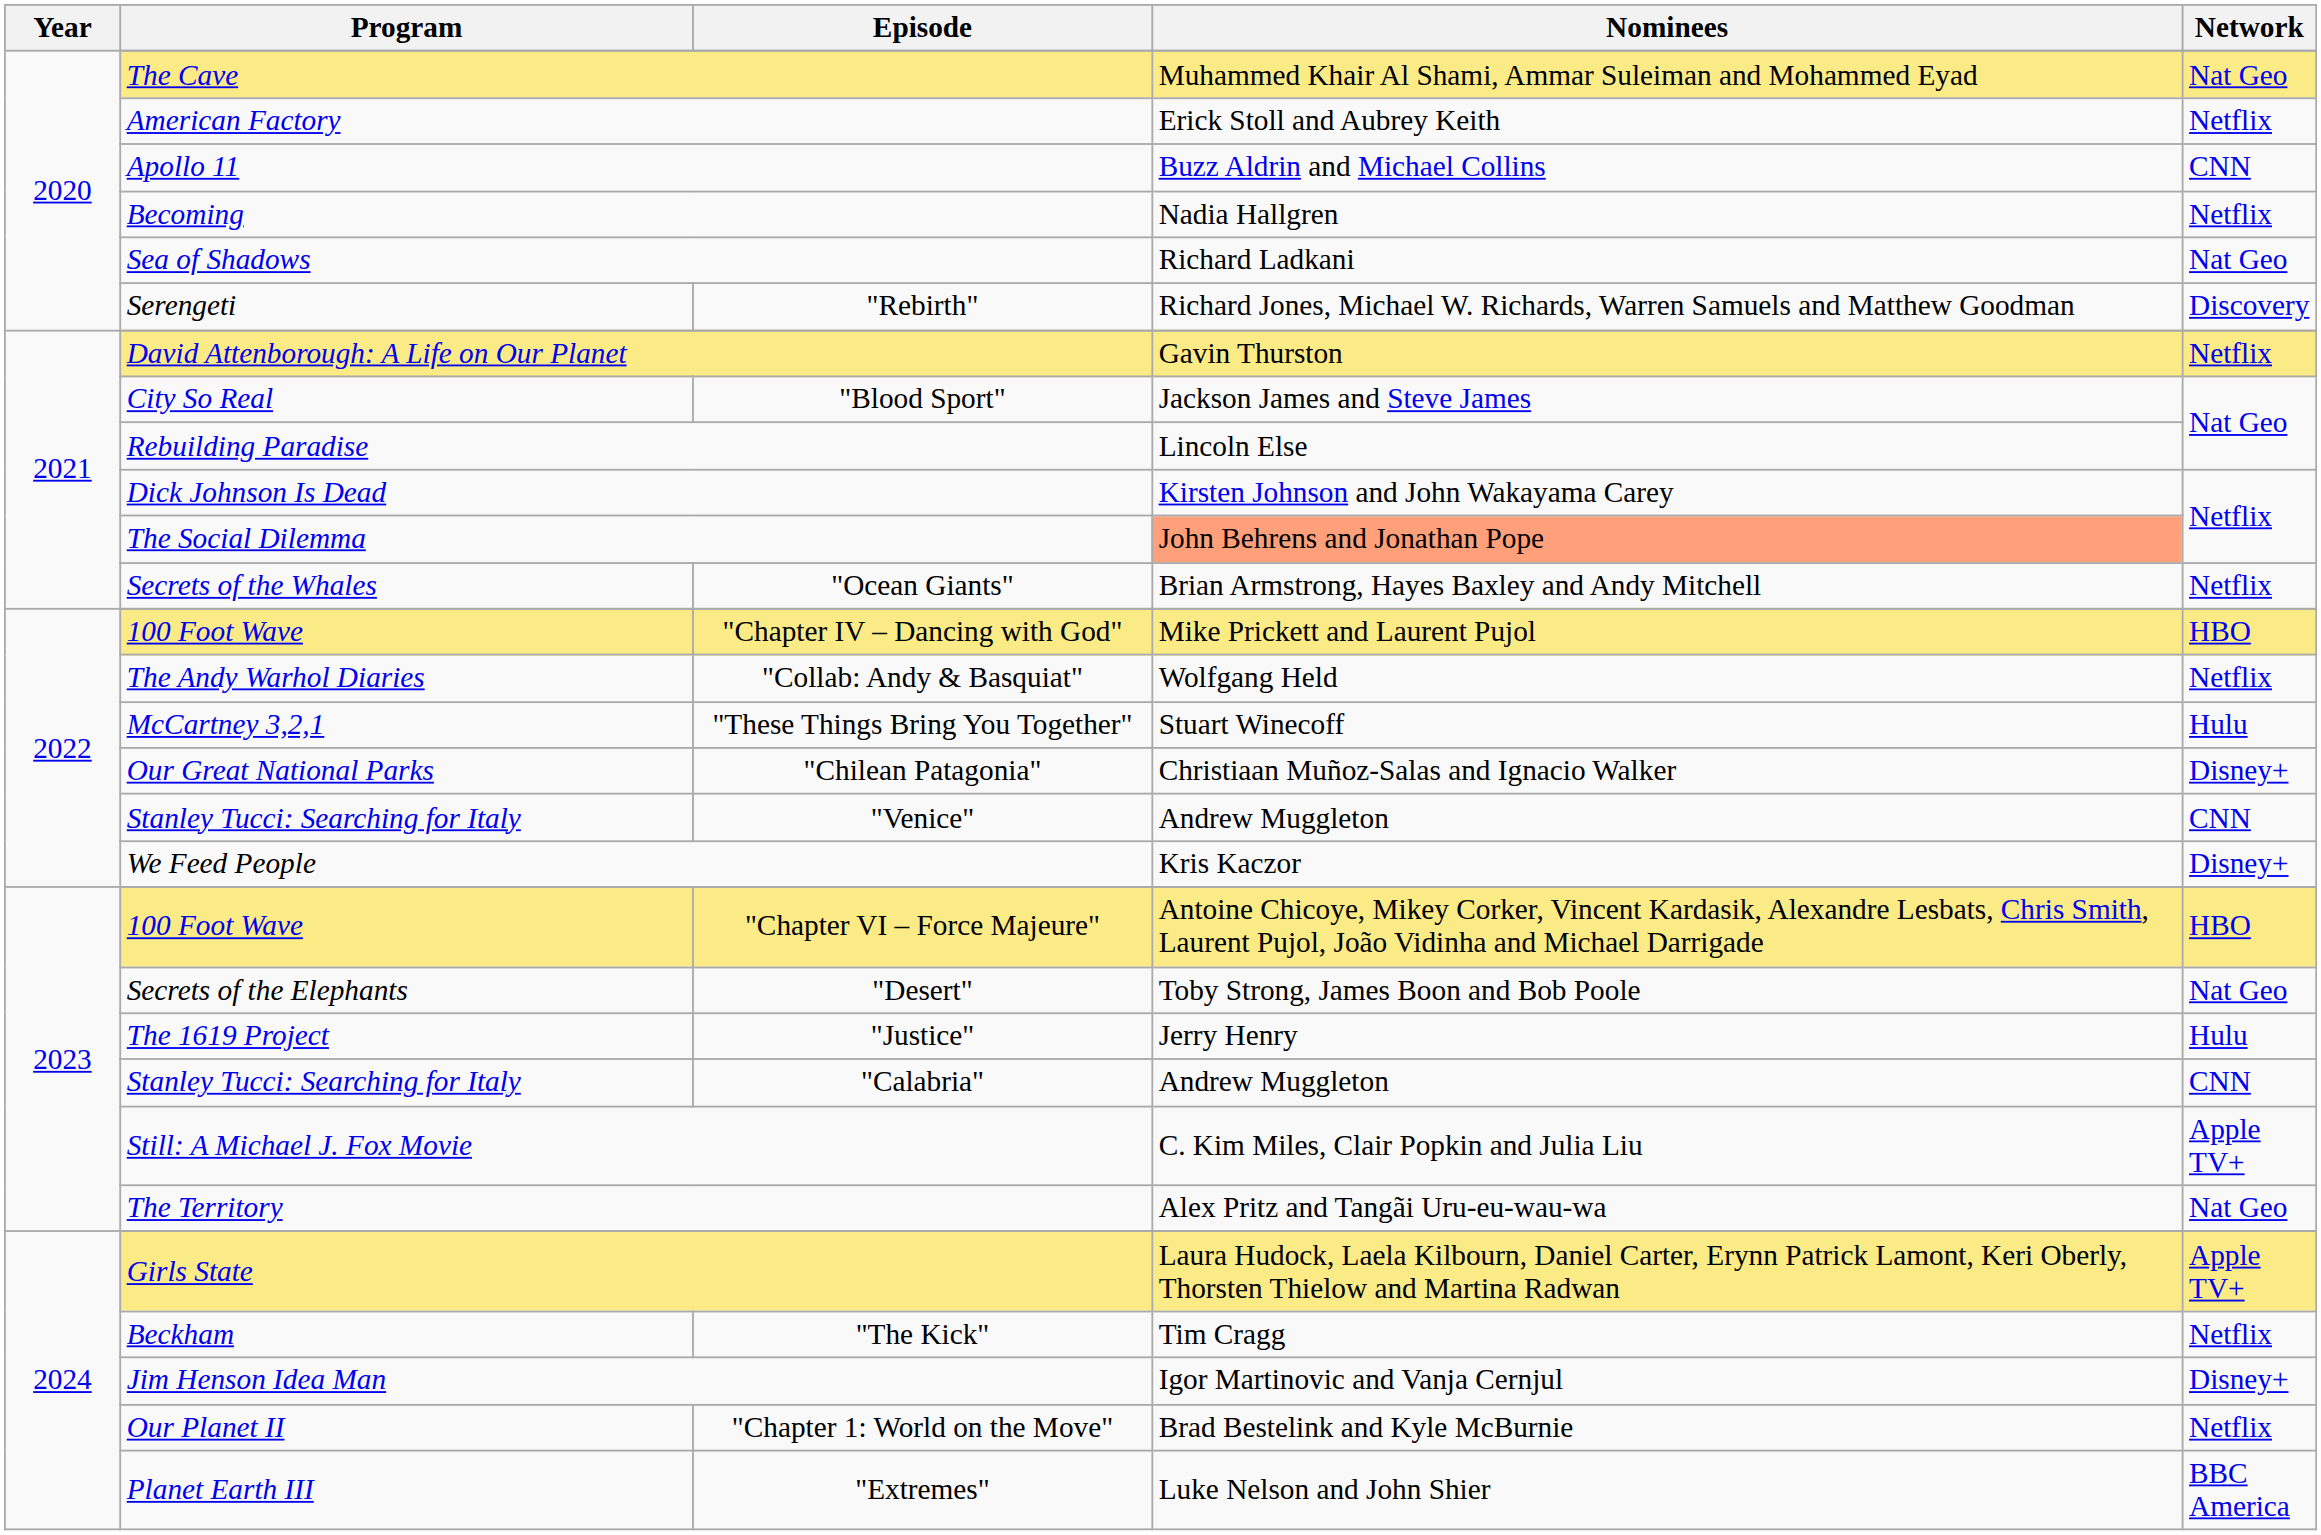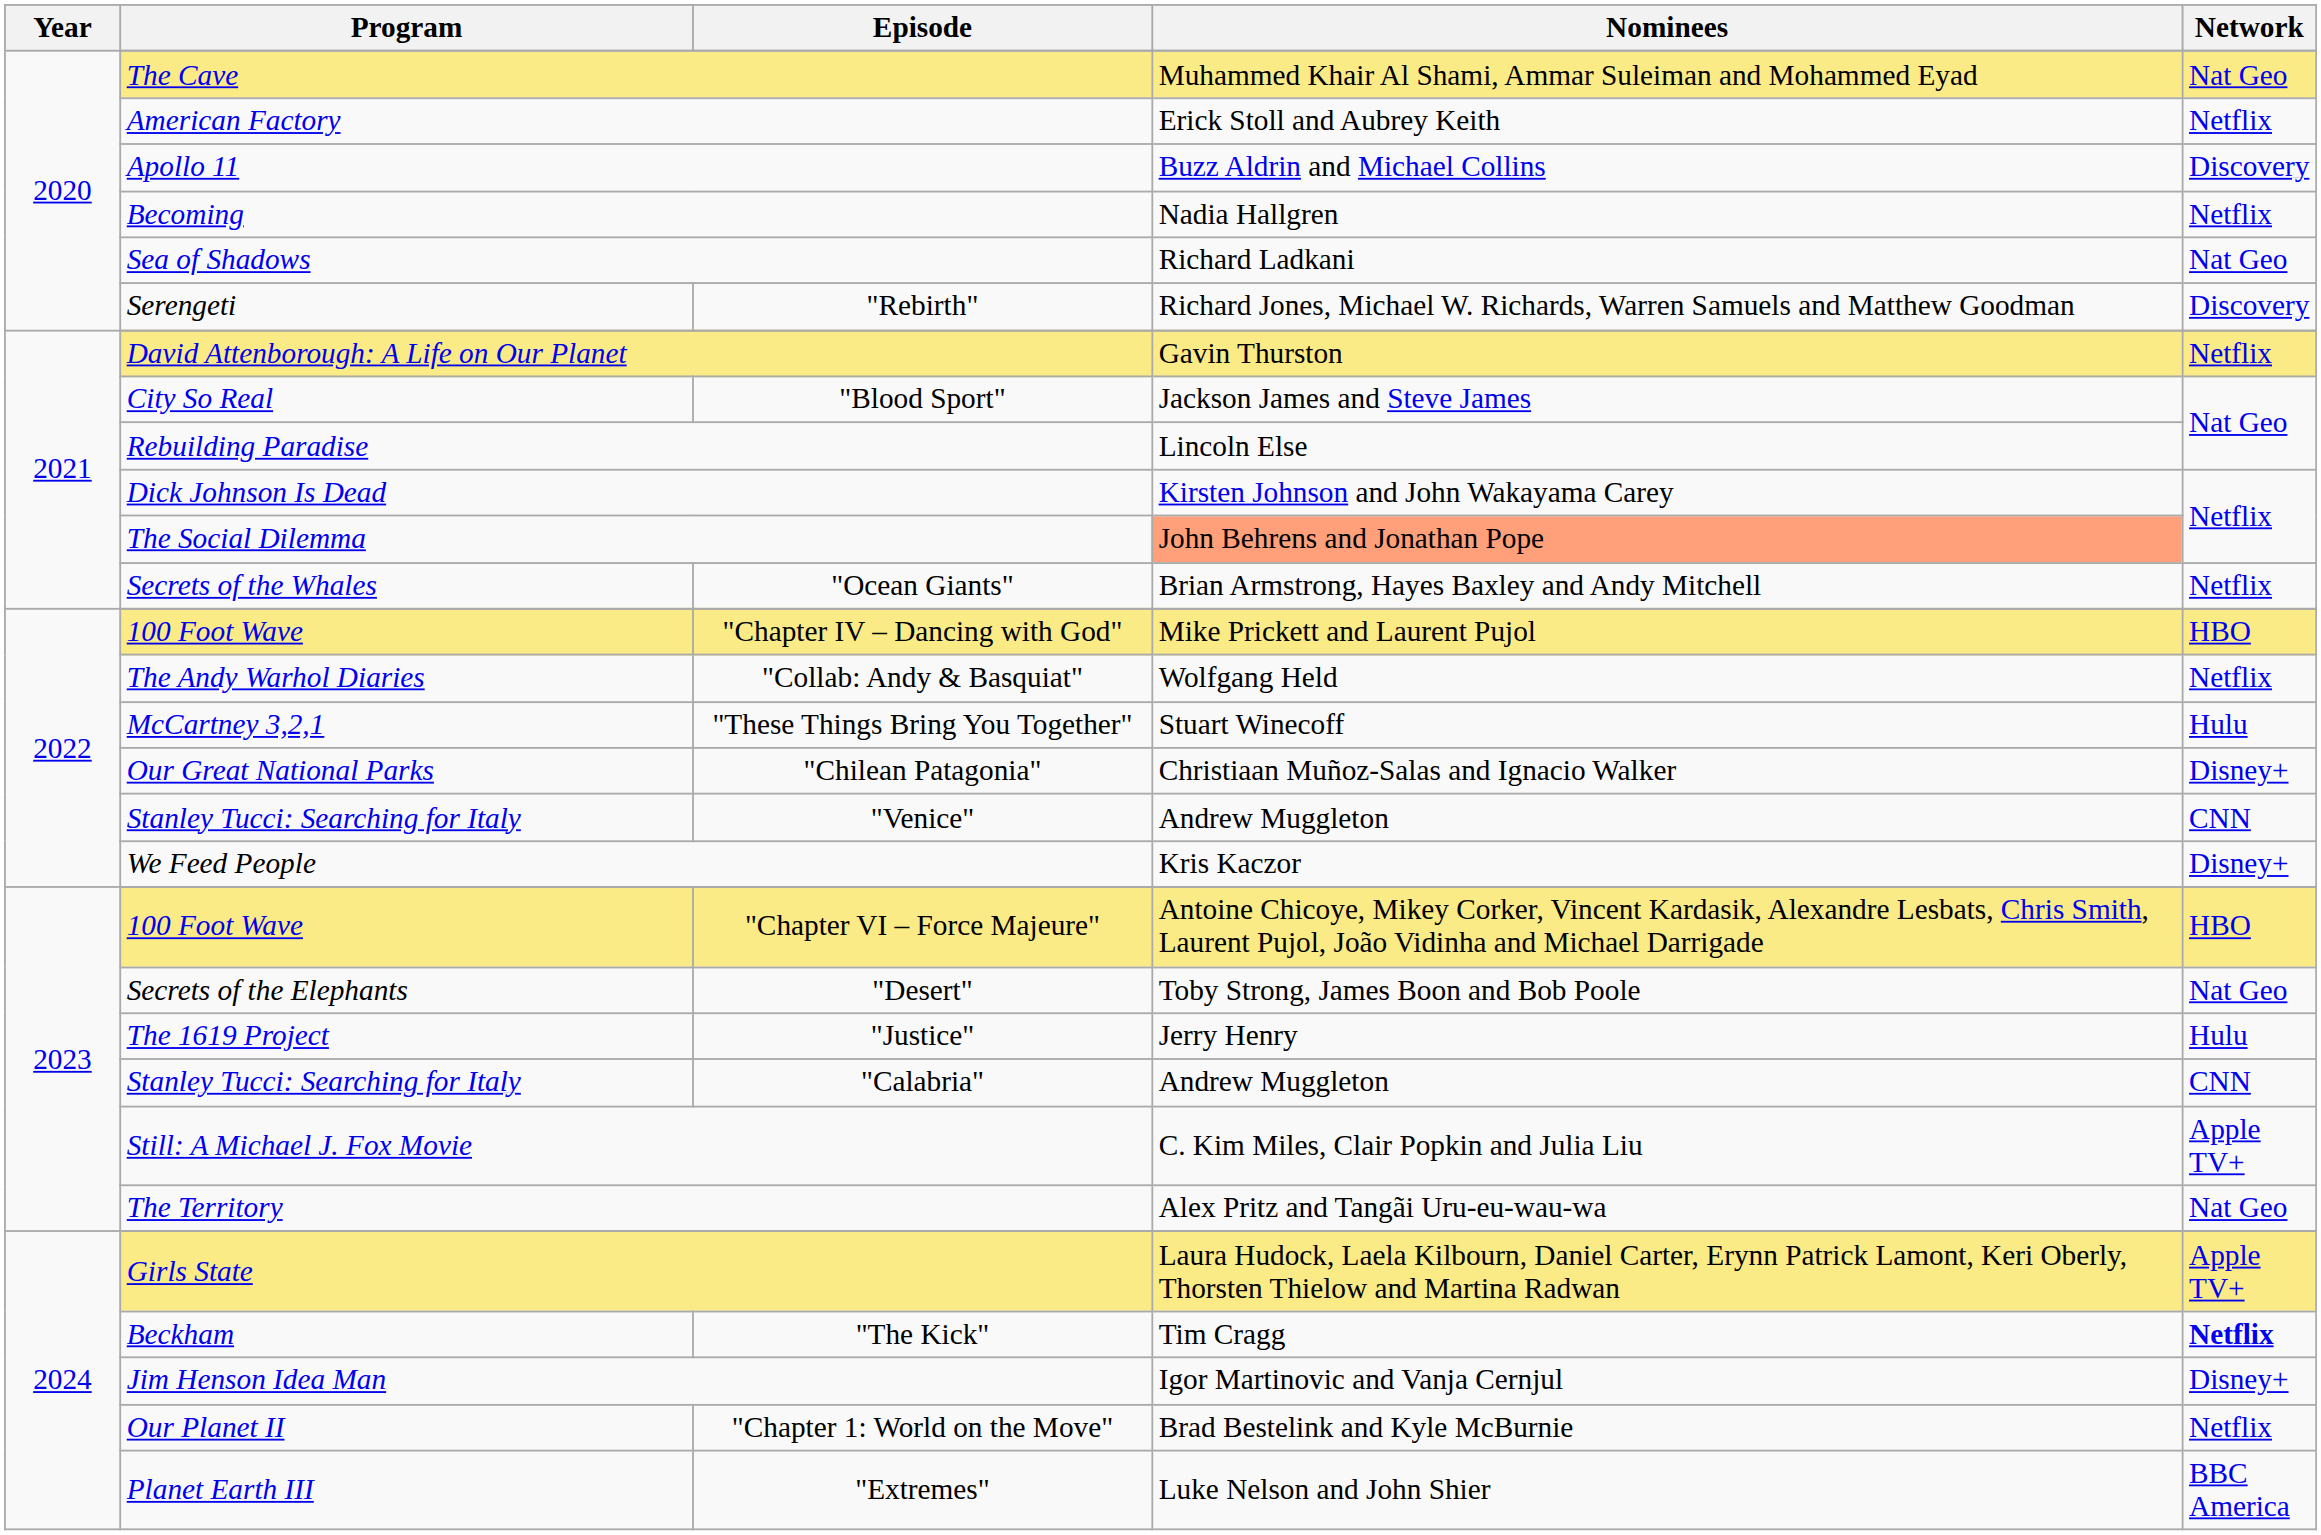Apollo 11 | Network: CNN -> Discovery
"The Kick" | Network: normal -> bold
